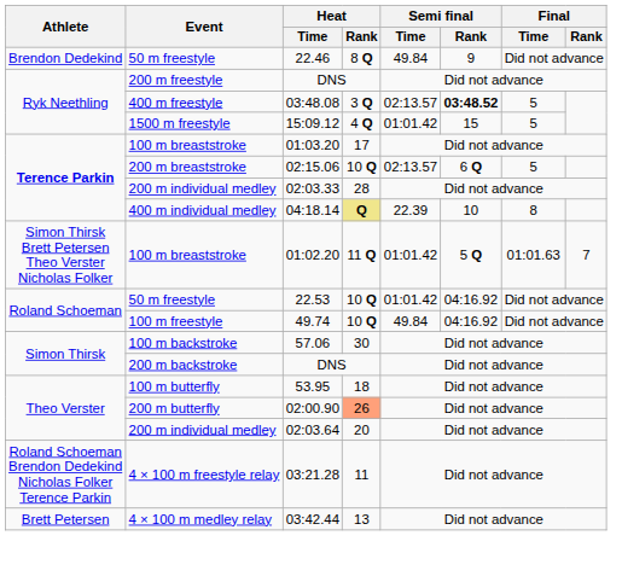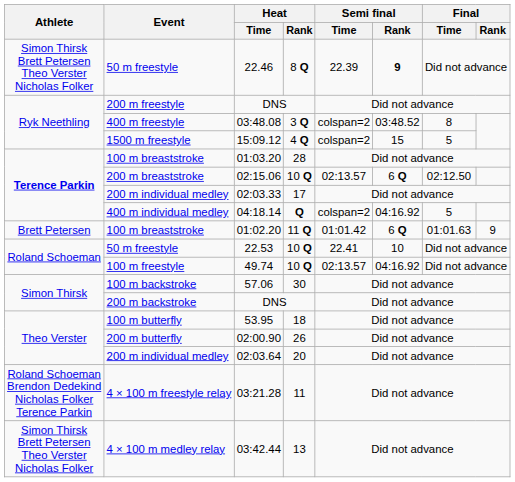22.46 | Athlete: Brendon Dedekind -> Simon Thirsk Brett Petersen Theo Verster Nicholas Folker
22.46 | Semi final / Time: 49.84 -> 22.39
22.46 | Semi final / Rank: normal -> bold
03:48.08 | Semi final / Time: 02:13.57 -> colspan=2
03:48.08 | Semi final / Rank: bold -> normal
03:48.08 | Final / Time: 5 -> 8
15:09.12 | Semi final / Time: 01:01.42 -> colspan=2
01:03.20 | Heat / Rank: 17 -> 28
02:15.06 | Final / Time: 5 -> 02:12.50
02:03.33 | Heat / Rank: 28 -> 17
04:18.14 | Heat / Rank: khaki background -> no background
04:18.14 | Semi final / Time: 22.39 -> colspan=2
04:18.14 | Semi final / Rank: 10 -> 04:16.92
04:18.14 | Final / Time: 8 -> 5
01:02.20 | Athlete: Simon Thirsk Brett Petersen Theo Verster Nicholas Folker -> Brett Petersen
01:02.20 | Semi final / Rank: 5 Q -> 6 Q
01:02.20 | Final / Rank: 7 -> 9
22.53 | Semi final / Time: 01:01.42 -> 22.41
22.53 | Semi final / Rank: 04:16.92 -> 10
49.74 | Semi final / Time: 49.84 -> 02:13.57
02:00.90 | Heat / Rank: lightsalmon background -> no background
03:42.44 | Athlete: Brett Petersen -> Simon Thirsk Brett Petersen Theo Verster Nicholas Folker
